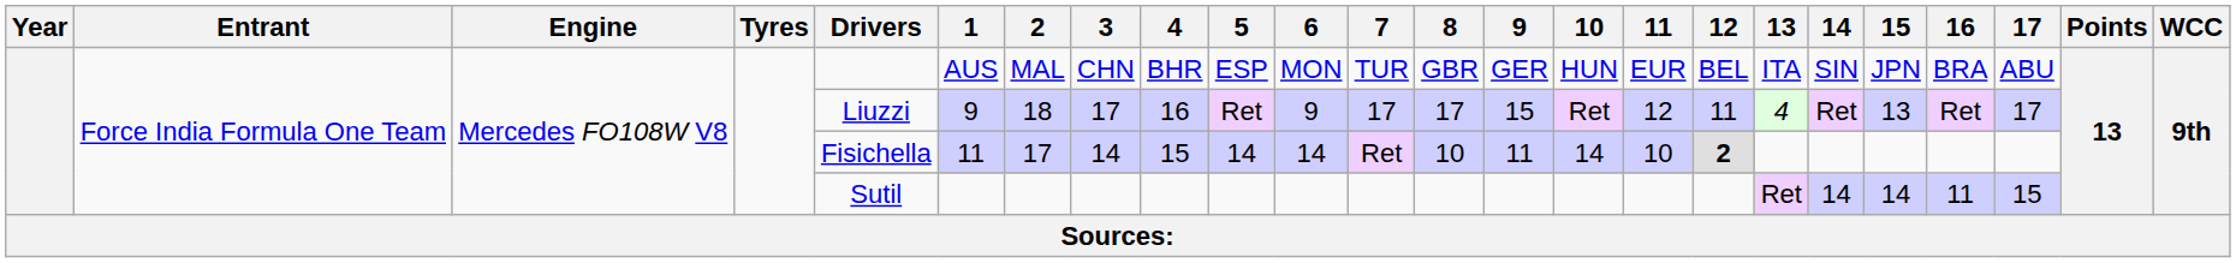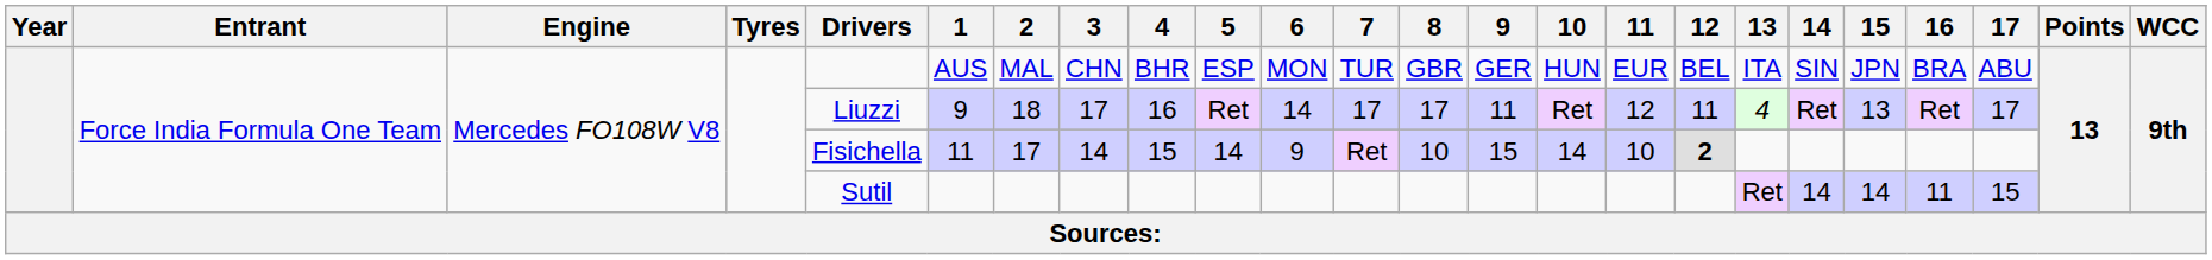row 3 | 6: 9 -> 14
row 3 | 9: 15 -> 11
row 4 | 6: 14 -> 9
row 4 | 9: 11 -> 15
